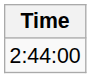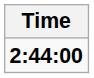row 2 | column 1: normal -> bold
